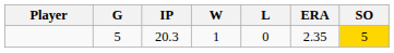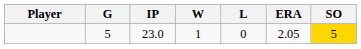row 2 | IP: 20.3 -> 23.0
row 2 | ERA: 2.35 -> 2.05
